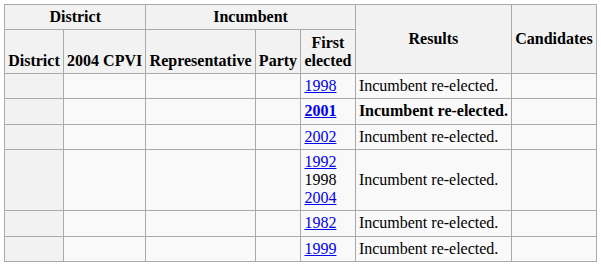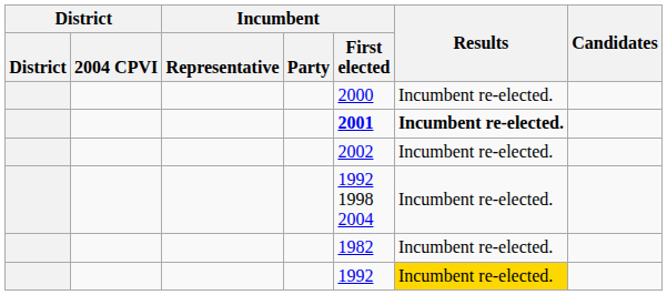row 3 | Incumbent / First elected: 1998 -> 2000
row 8 | Incumbent / First elected: 1999 -> 1992
row 8 | Results: no background -> gold background
